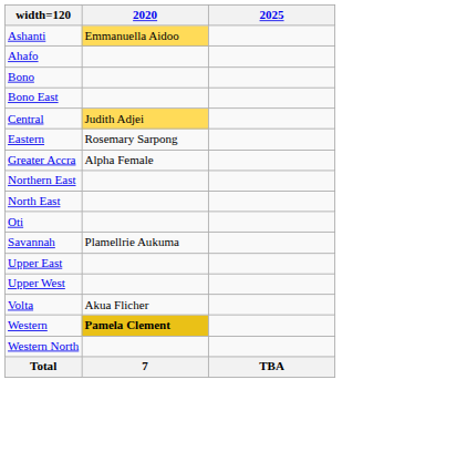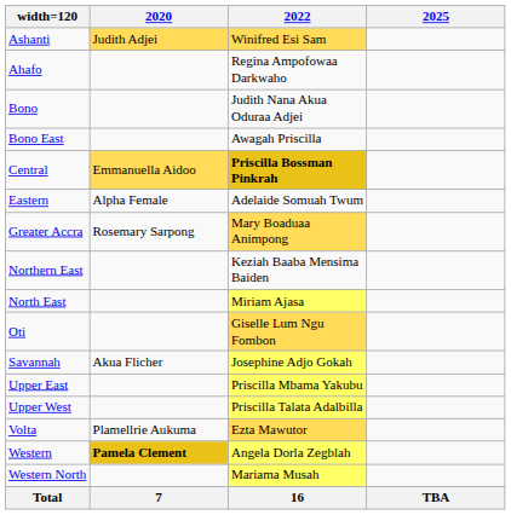+ column: 2022 | Winifred Esi Sam | Regina Ampofowaa Darkwaho | Judith Nana Akua Oduraa Adjei | Awagah Priscilla | Priscilla Bossman Pinkrah | Adelaide Somuah Twum | Mary Boaduaa Animpong | Keziah Baaba Mensima Baiden | Miriam Ajasa | Giselle Lum Ngu Fombon | Josephine Adjo Gokah | Priscilla Mbama Yakubu | Priscilla Talata Adalbilla | Ezta Mawutor | Angela Dorla Zegblah | Mariama Musah | 16
Ashanti | 2020: Emmanuella Aidoo -> Judith Adjei
Central | 2020: Judith Adjei -> Emmanuella Aidoo
Eastern | 2020: Rosemary Sarpong -> Alpha Female
Greater Accra | 2020: Alpha Female -> Rosemary Sarpong
Savannah | 2020: Plamellrie Aukuma -> Akua Flicher
Volta | 2020: Akua Flicher -> Plamellrie Aukuma
